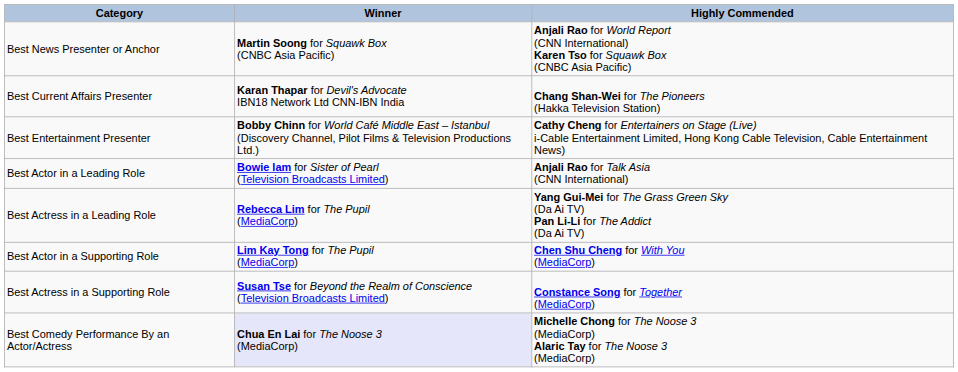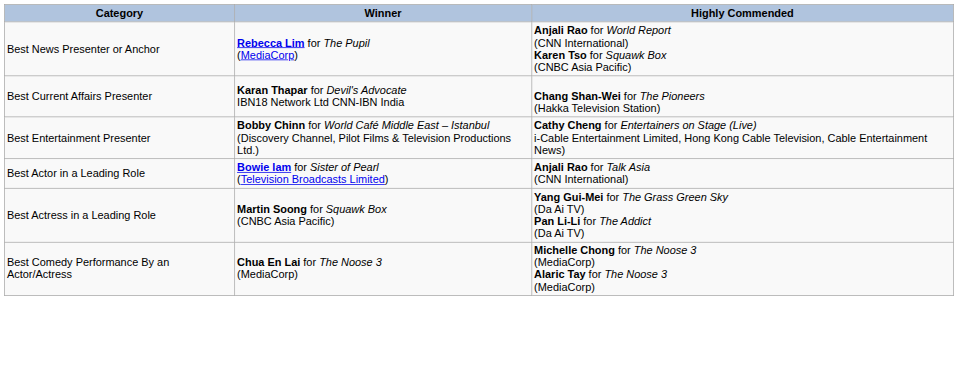Best News Presenter or Anchor | Winner: Martin Soong for Squawk Box (CNBC Asia Pacific) -> Rebecca Lim for The Pupil (MediaCorp)
Best Actress in a Leading Role | Winner: Rebecca Lim for The Pupil (MediaCorp) -> Martin Soong for Squawk Box (CNBC Asia Pacific)
- row: Best Actor in a Supporting Role | Lim Kay Tong for The Pupil (MediaCorp) | Chen Shu Cheng for With You (MediaCorp)
- row: Best Actress in a Supporting Role | Susan Tse for Beyond the Realm of Conscience (Television Broadcasts Limited) | Constance Song for Together (MediaCorp)
Best Comedy Performance By an Actor/Actress | Winner: lavender background -> no background
